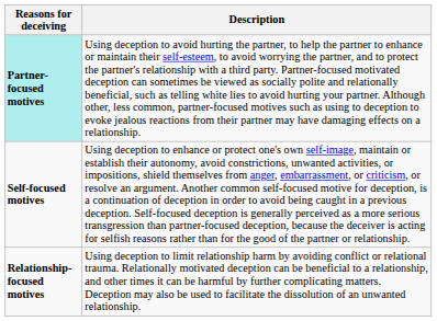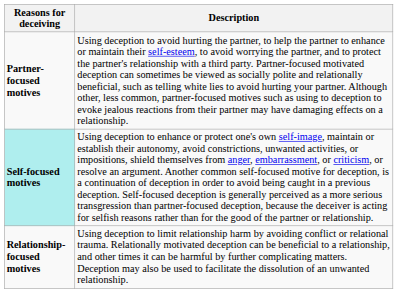Partner-focused motives | Reasons for deceiving: paleturquoise background -> no background
Self-focused motives | Reasons for deceiving: no background -> paleturquoise background
